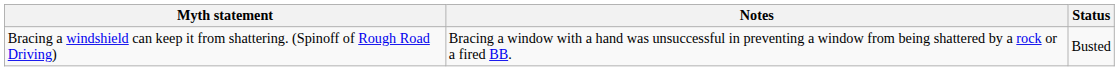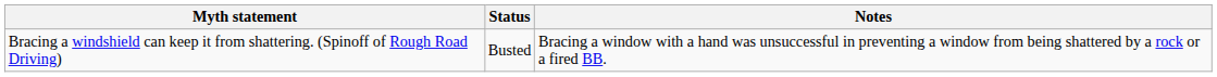columns swapped: Status <-> Notes
